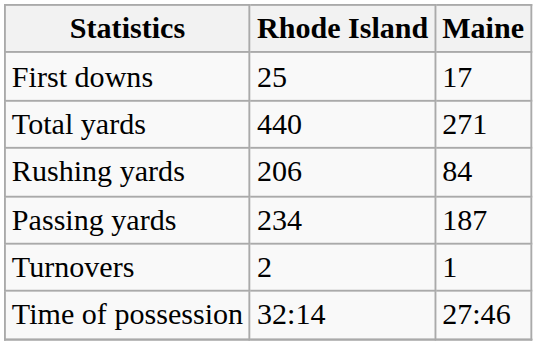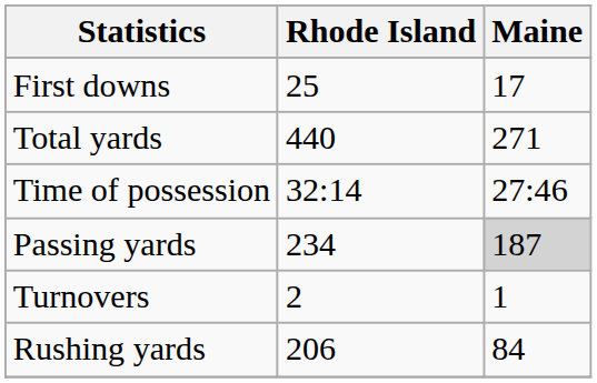rows swapped: Rushing yards <-> Time of possession
Passing yards | Maine: no background -> lightgrey background
